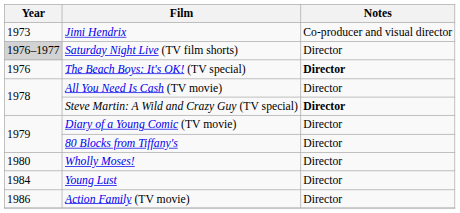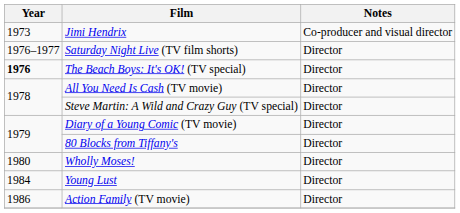Saturday Night Live (TV film shorts) | Year: lightgrey background -> no background
The Beach Boys: It's OK! (TV special) | Year: normal -> bold
The Beach Boys: It's OK! (TV special) | Notes: bold -> normal
Steve Martin: A Wild and Crazy Guy (TV special) | Notes: bold -> normal
